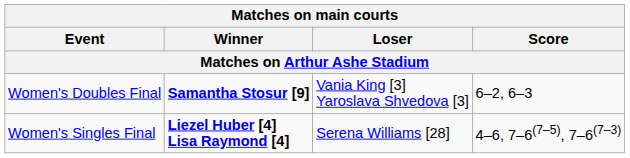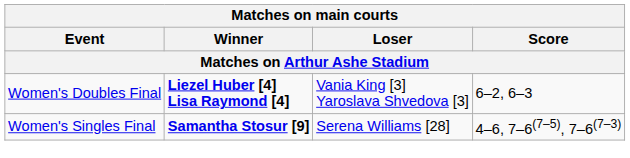Women's Doubles Final | Winner: Samantha Stosur [9] -> Liezel Huber [4] Lisa Raymond [4]
Women's Singles Final | Winner: Liezel Huber [4] Lisa Raymond [4] -> Samantha Stosur [9]
